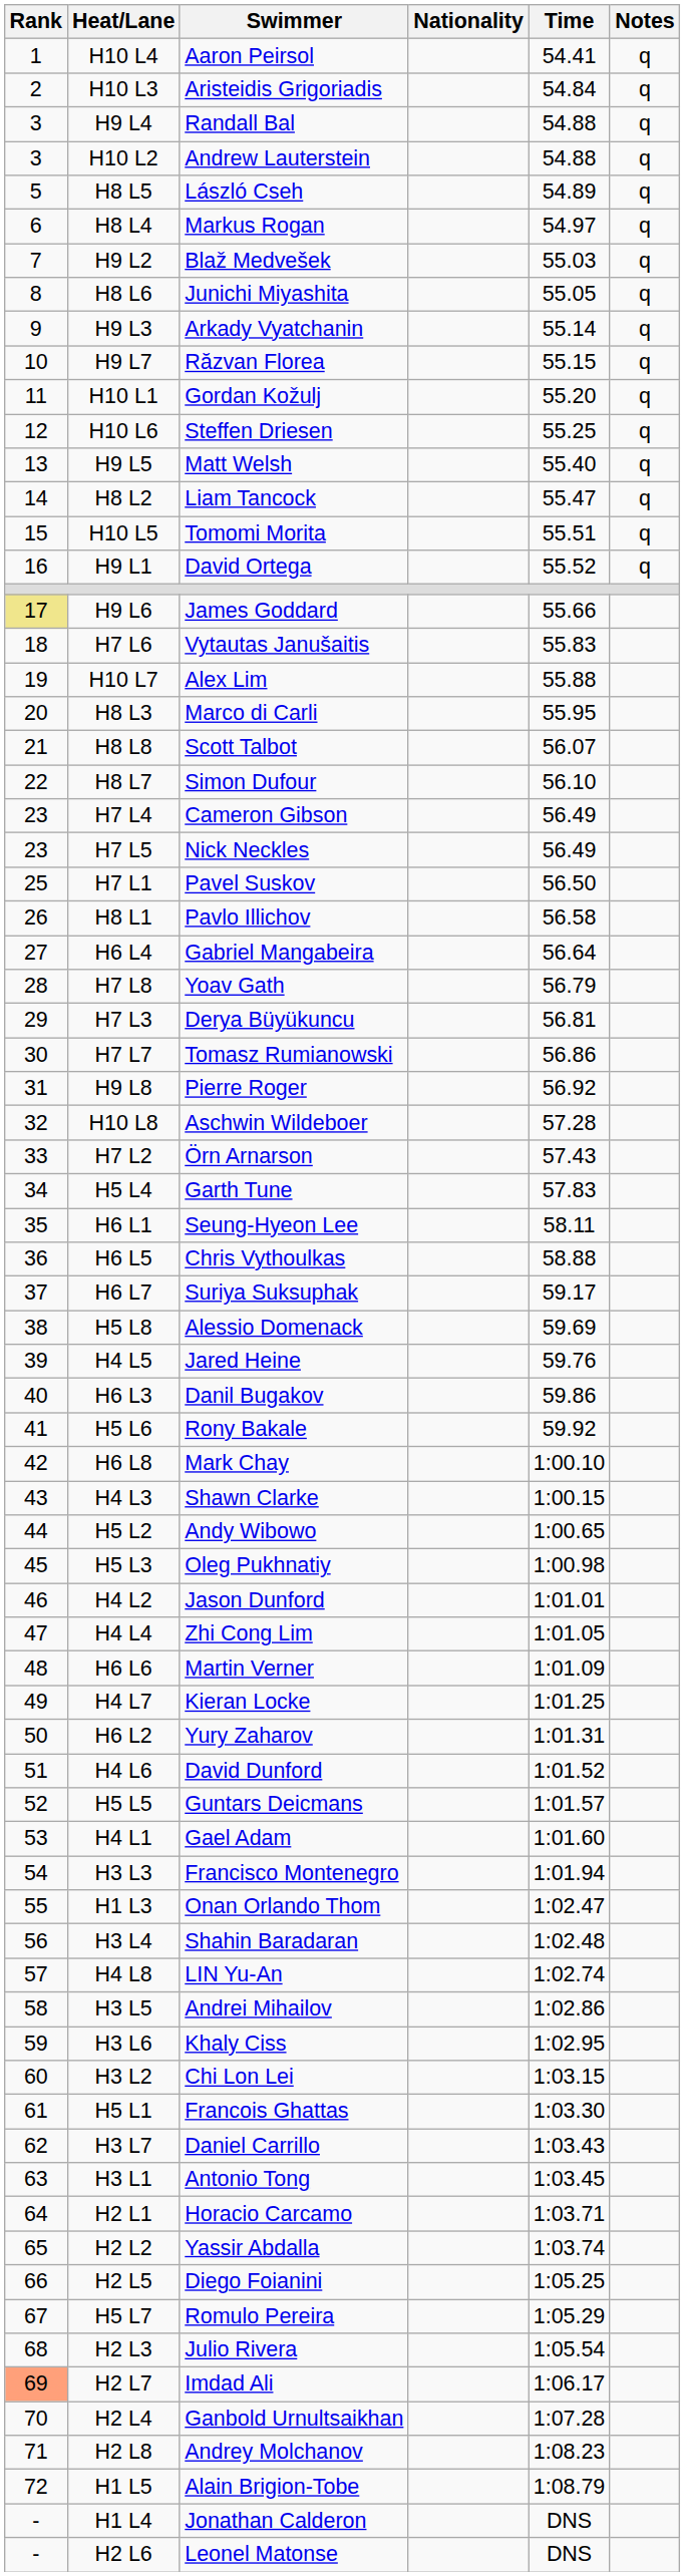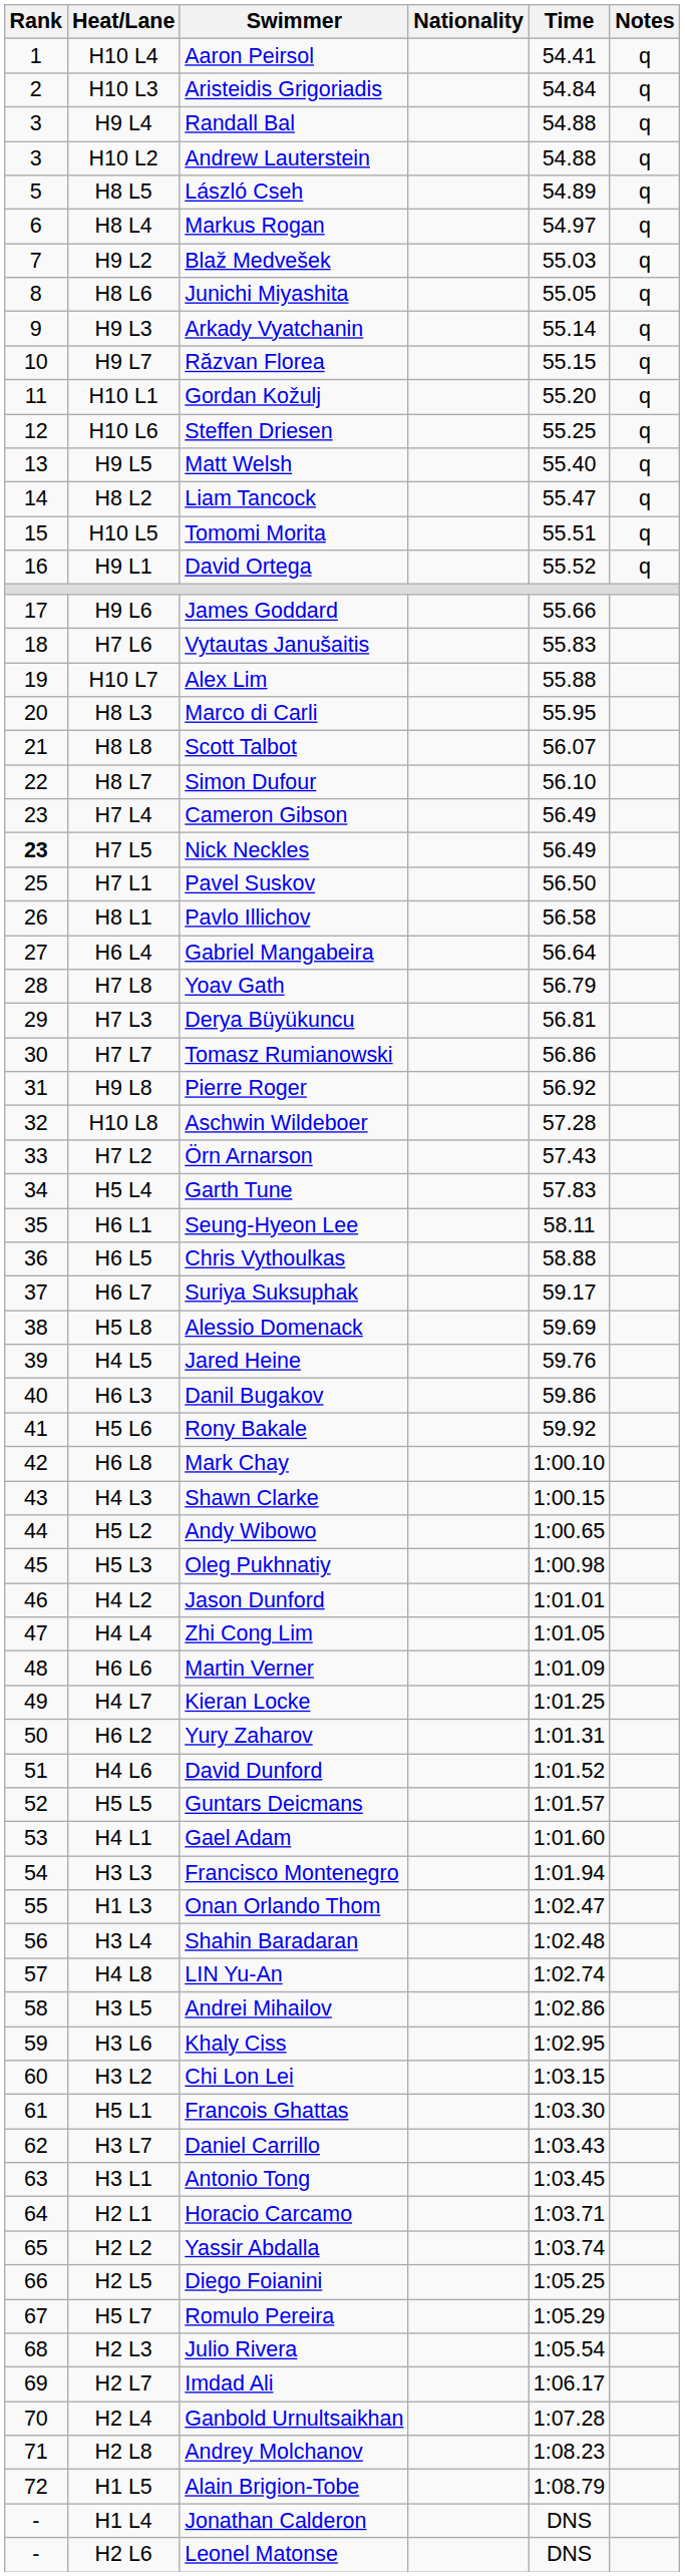H9 L6 | Rank: khaki background -> no background
H7 L5 | Rank: normal -> bold
H2 L7 | Rank: lightsalmon background -> no background
